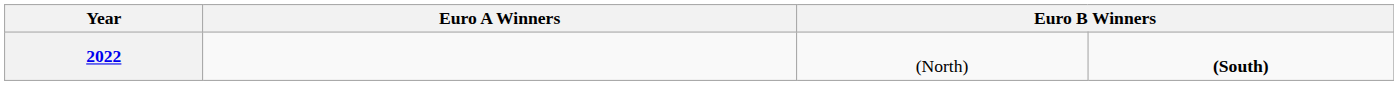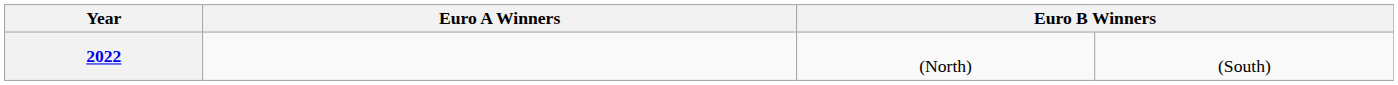2022 | column 4: bold -> normal
